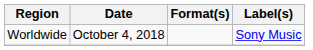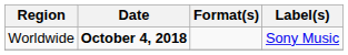Worldwide | Date: normal -> bold
